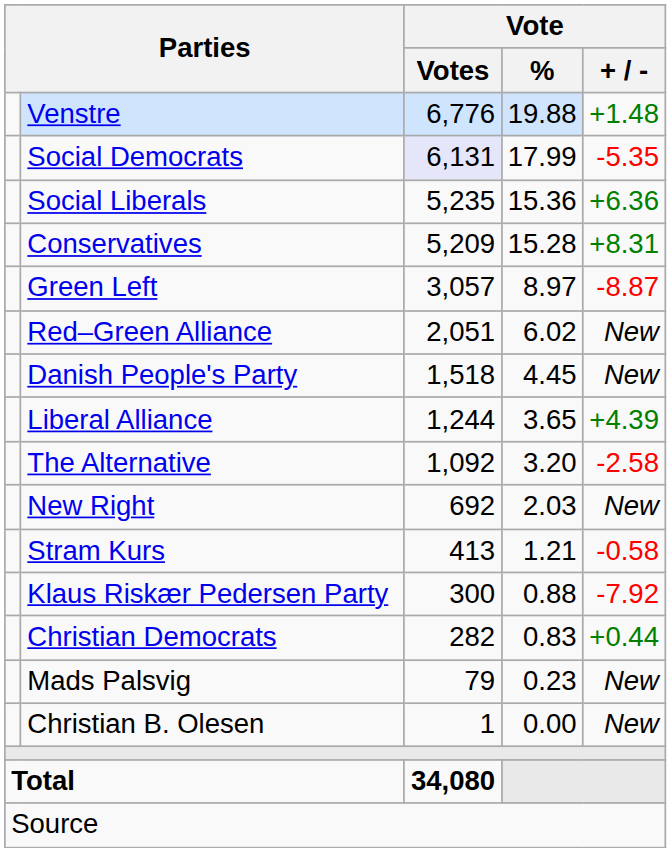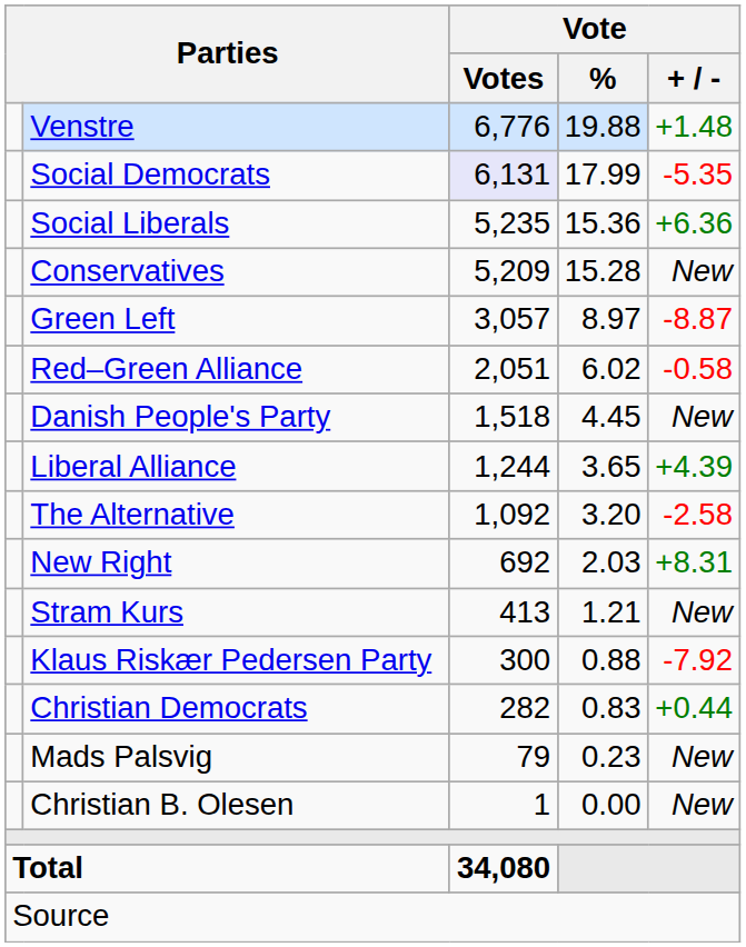Conservatives | Vote / + / -: +8.31 -> New
Red–Green Alliance | Vote / + / -: New -> -0.58
New Right | Vote / + / -: New -> +8.31
Stram Kurs | Vote / + / -: -0.58 -> New
